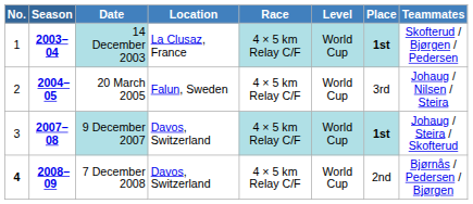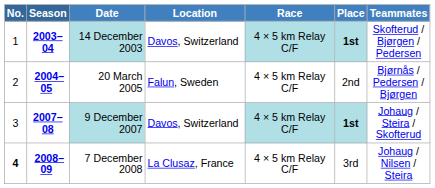- column: Level | World Cup | World Cup | World Cup | World Cup
14 December 2003 | Location: La Clusaz, France -> Davos, Switzerland
20 March 2005 | Place: 3rd -> 2nd
20 March 2005 | Teammates: Johaug / Nilsen / Steira -> Bjørnås / Pedersen / Bjørgen
7 December 2008 | Location: Davos, Switzerland -> La Clusaz, France
7 December 2008 | Place: 2nd -> 3rd
7 December 2008 | Teammates: Bjørnås / Pedersen / Bjørgen -> Johaug / Nilsen / Steira
